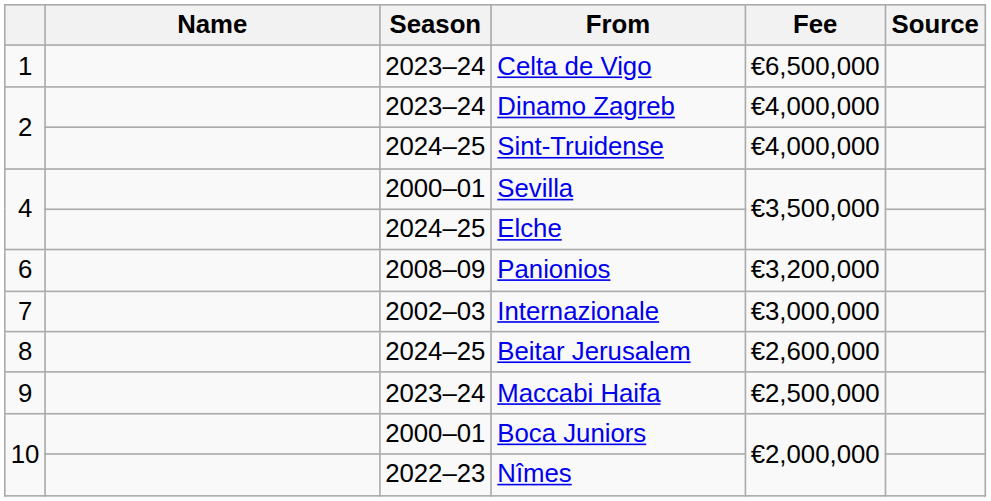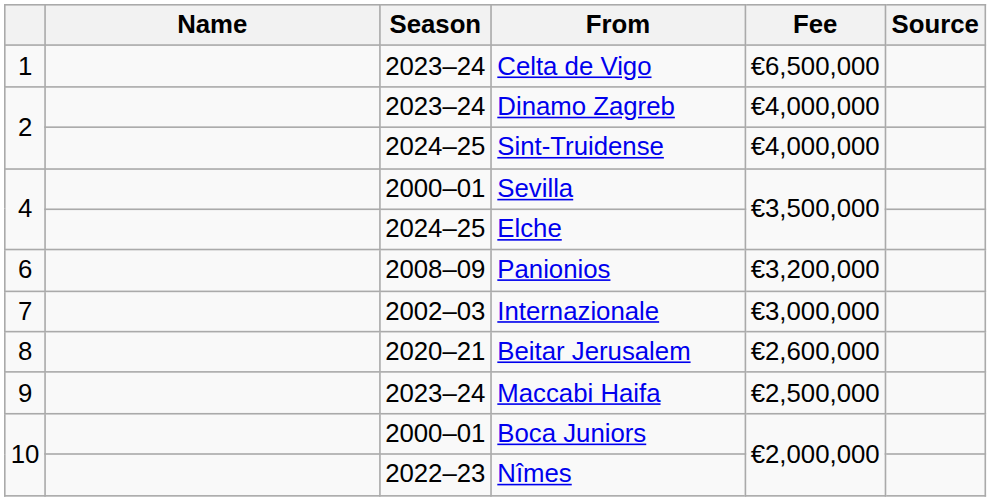Beitar Jerusalem | Season: 2024–25 -> 2020–21
